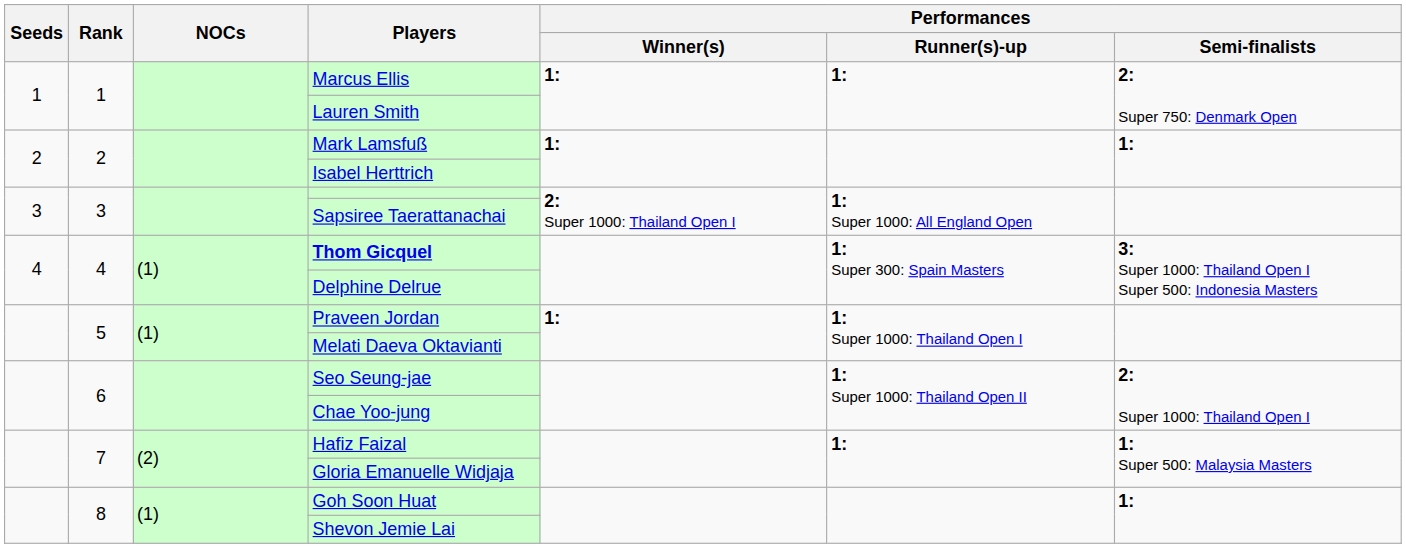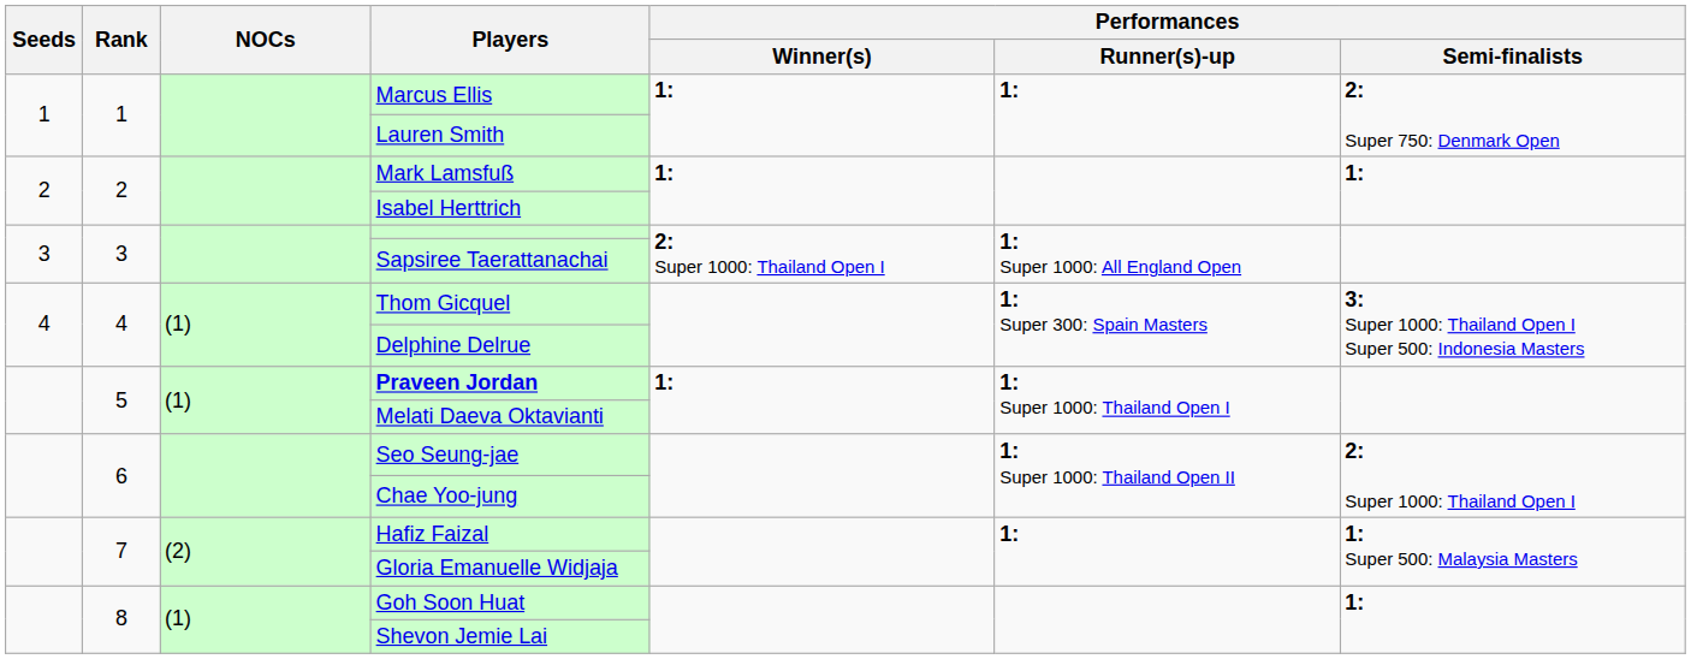Thom Gicquel | Players: bold -> normal
Praveen Jordan | Players: normal -> bold
